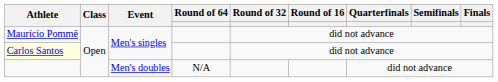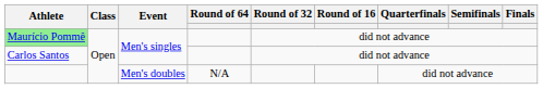Maurício Pommê | Athlete: no background -> lightgreen background
Carlos Santos | Athlete: lightyellow background -> no background
